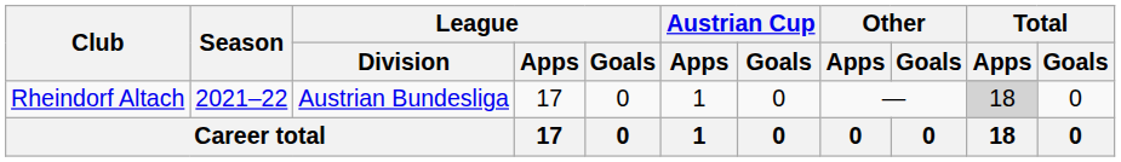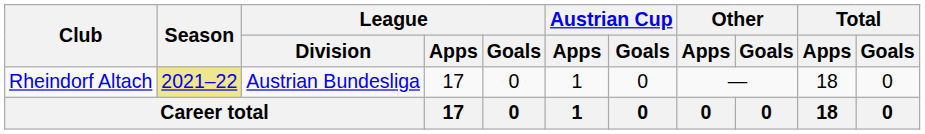Rheindorf Altach | Season: no background -> khaki background
Rheindorf Altach | Total / Apps: lightgrey background -> no background
